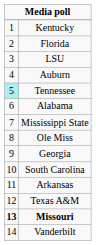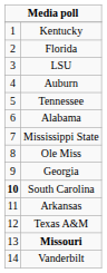Tennessee | column 1: paleturquoise background -> no background
South Carolina | column 1: normal -> bold
Missouri | column 1: bold -> normal
